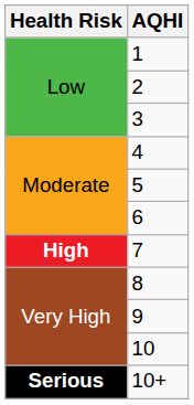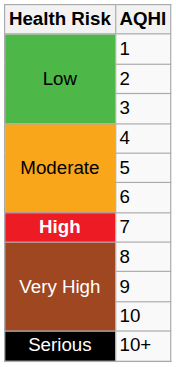10+ | Health Risk: bold -> normal
